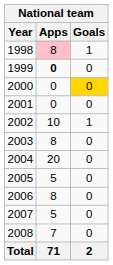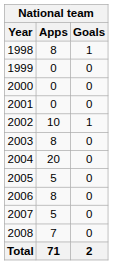1998 | Apps: pink background -> no background
1999 | Apps: bold -> normal
2000 | Goals: gold background -> no background
